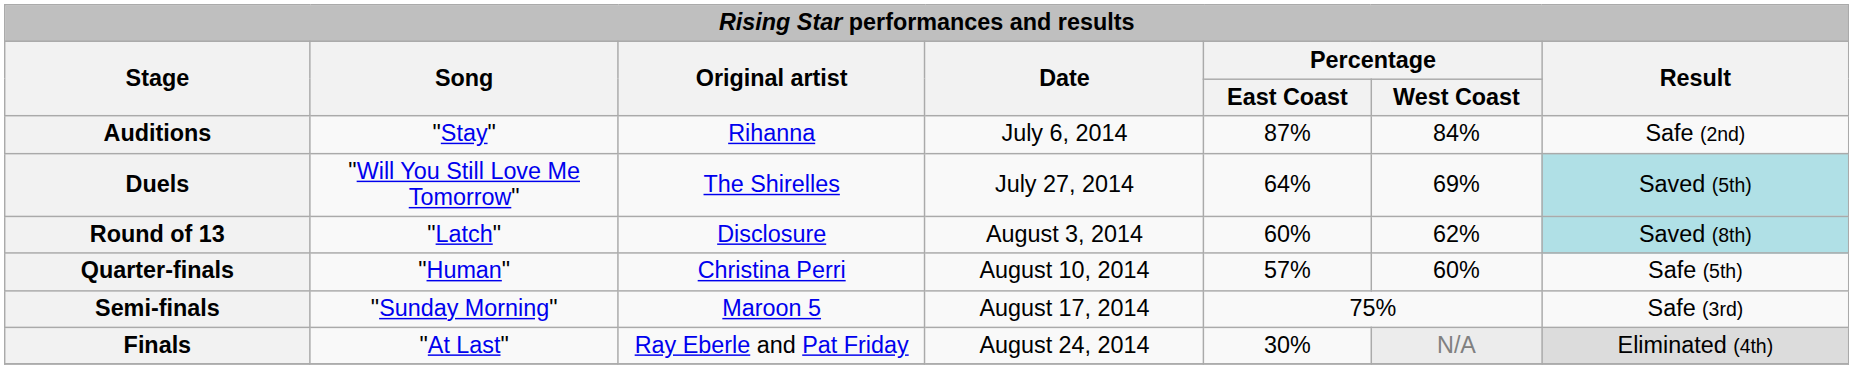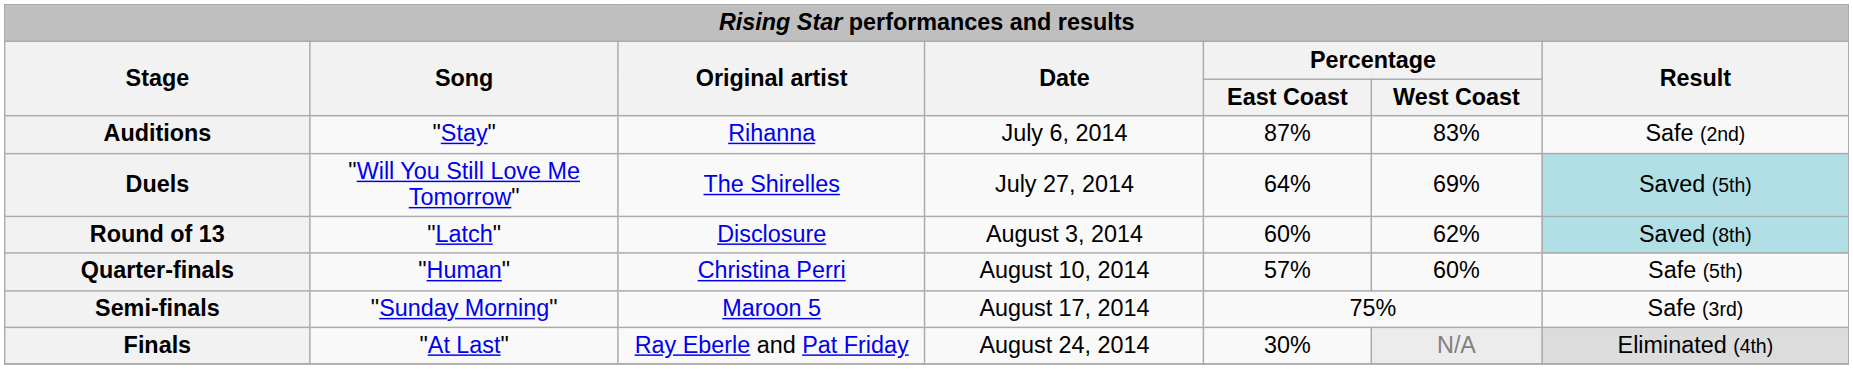Auditions | Percentage / West Coast: 84% -> 83%
